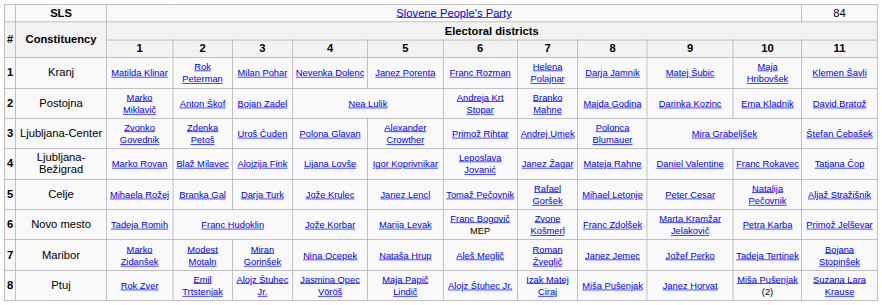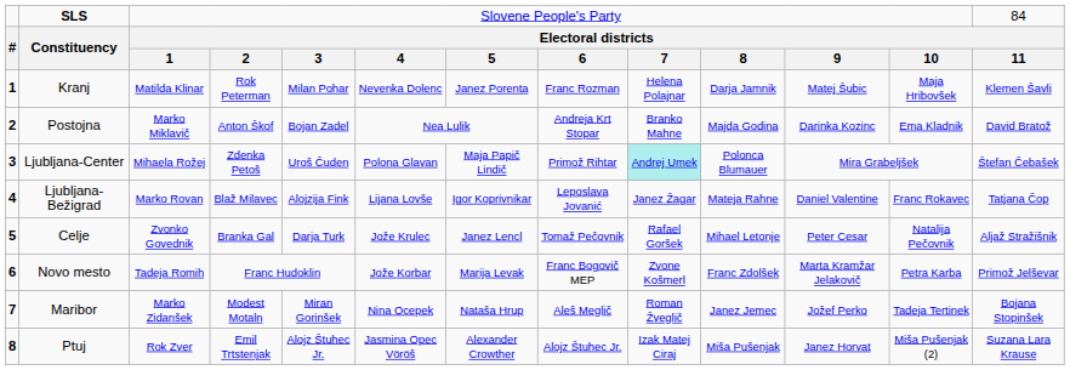Ljubljana-Center | column 3: Zvonko Govednik -> Mihaela Rožej
Ljubljana-Center | column 7: Alexander Crowther -> Maja Papič Lindič
Ljubljana-Center | column 9: no background -> paleturquoise background
Celje | column 3: Mihaela Rožej -> Zvonko Govednik
Ptuj | column 7: Maja Papič Lindič -> Alexander Crowther
